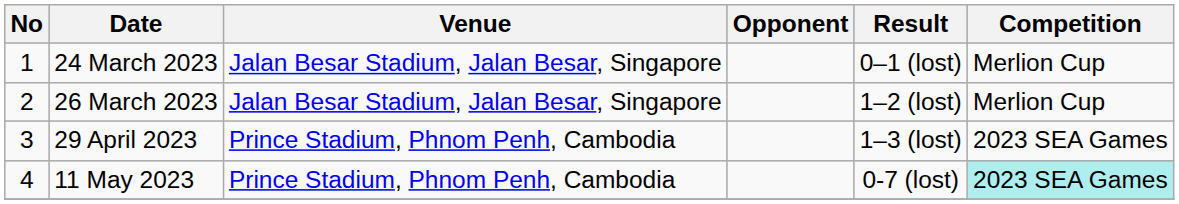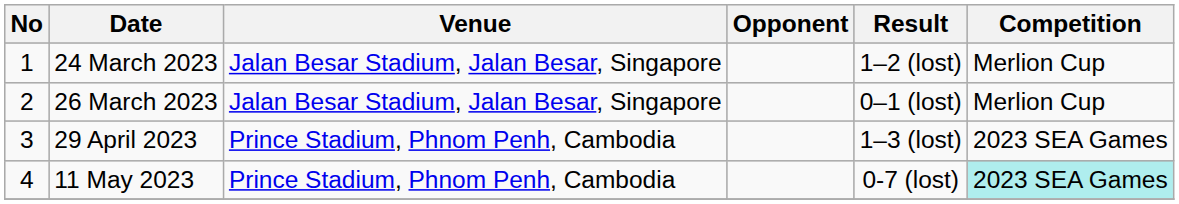24 March 2023 | Result: 0–1 (lost) -> 1–2 (lost)
26 March 2023 | Result: 1–2 (lost) -> 0–1 (lost)
